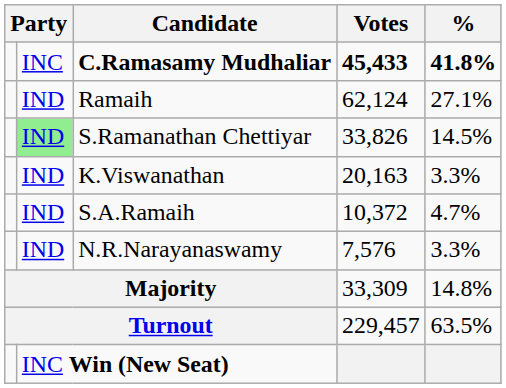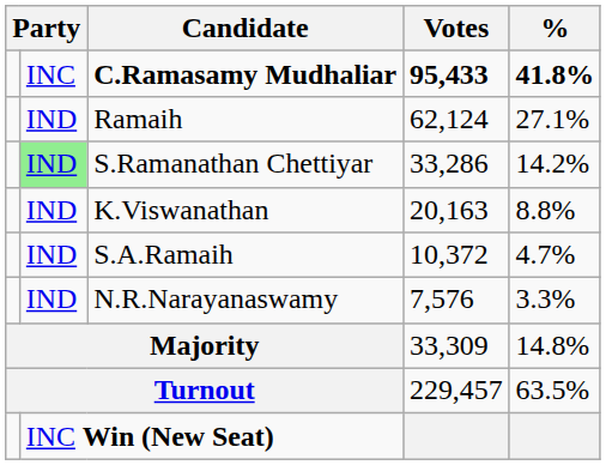C.Ramasamy Mudhaliar | Votes: 45,433 -> 95,433
S.Ramanathan Chettiyar | Votes: 33,826 -> 33,286
S.Ramanathan Chettiyar | %: 14.5% -> 14.2%
K.Viswanathan | %: 3.3% -> 8.8%
